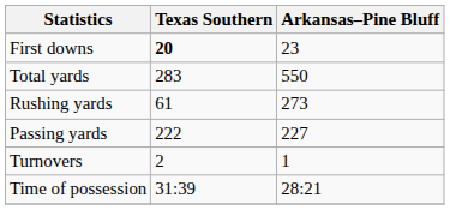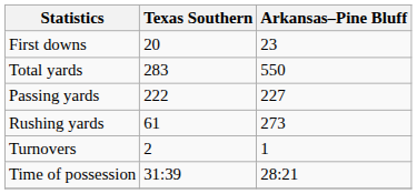First downs | Texas Southern: bold -> normal
rows swapped: Rushing yards <-> Passing yards
